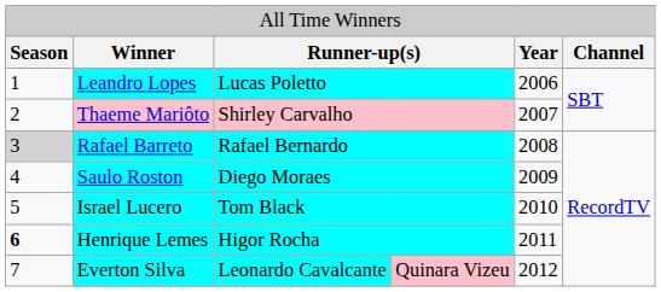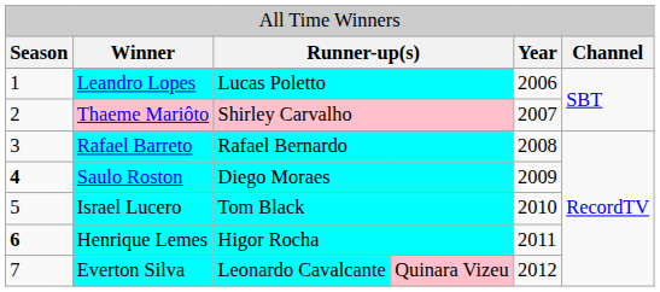Rafael Barreto | column 1: lightgrey background -> no background
Saulo Roston | column 1: normal -> bold
